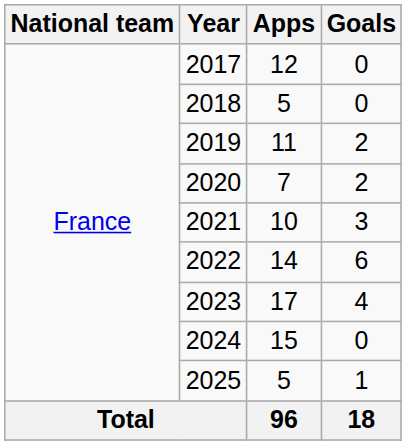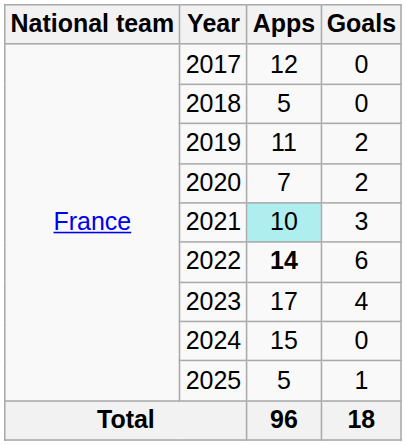2021 | Apps: no background -> paleturquoise background
2022 | Apps: normal -> bold
